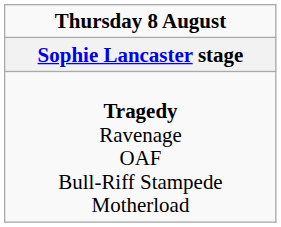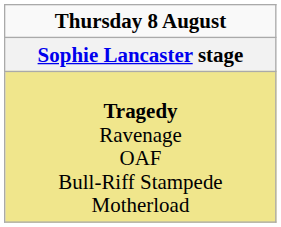row 3 | column 1: no background -> khaki background
